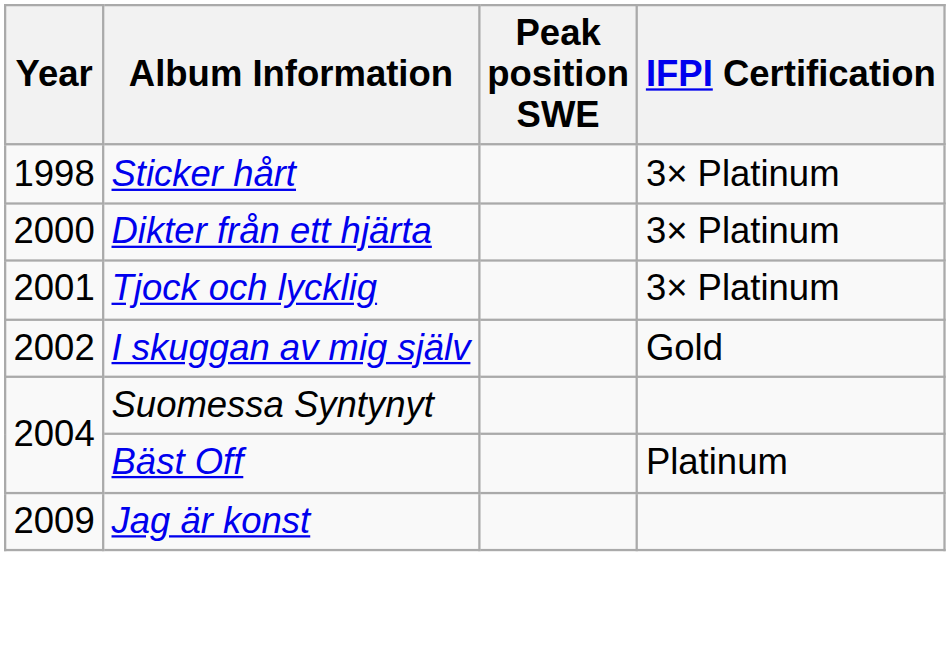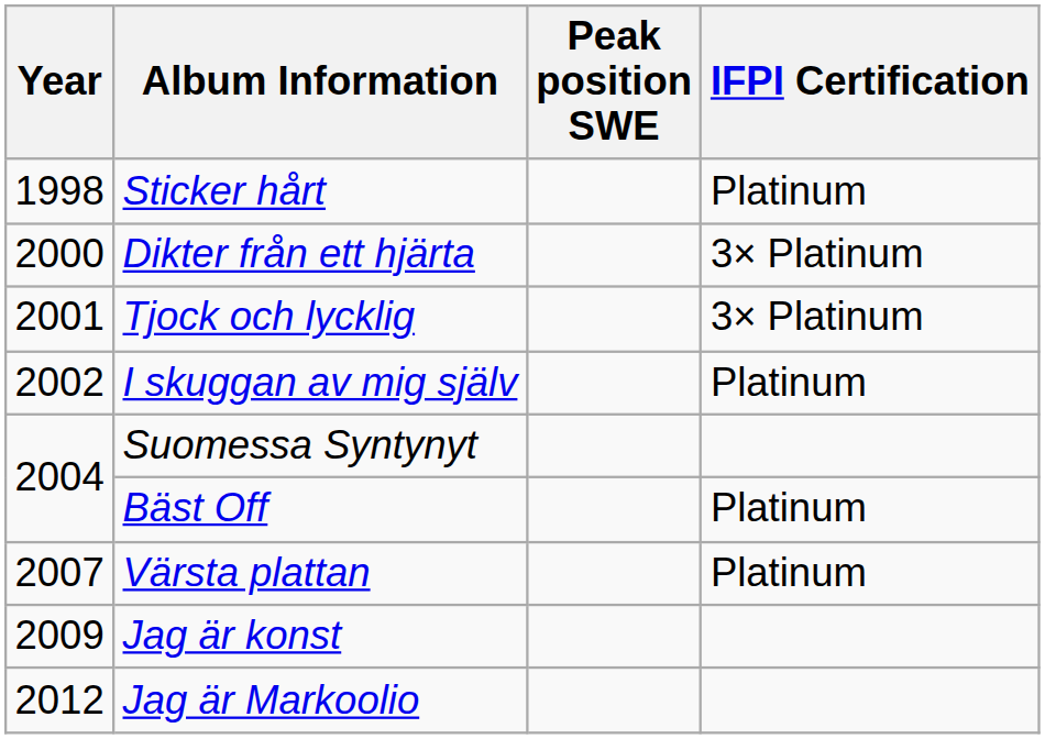Sticker hårt | IFPI Certification: 3× Platinum -> Platinum
I skuggan av mig själv | IFPI Certification: Gold -> Platinum
+ row: 2007 | Värsta plattan | Platinum
+ row: 2012 | Jag är Markoolio
